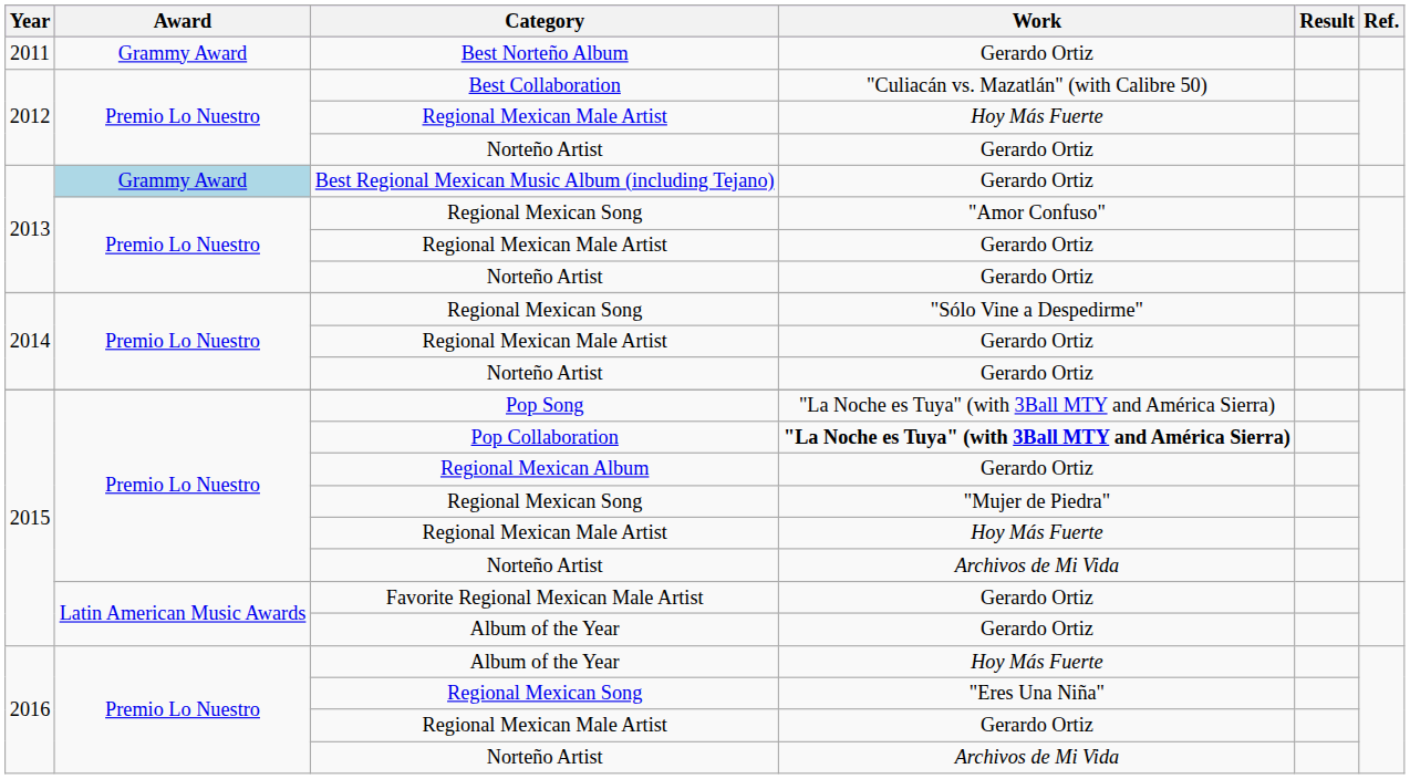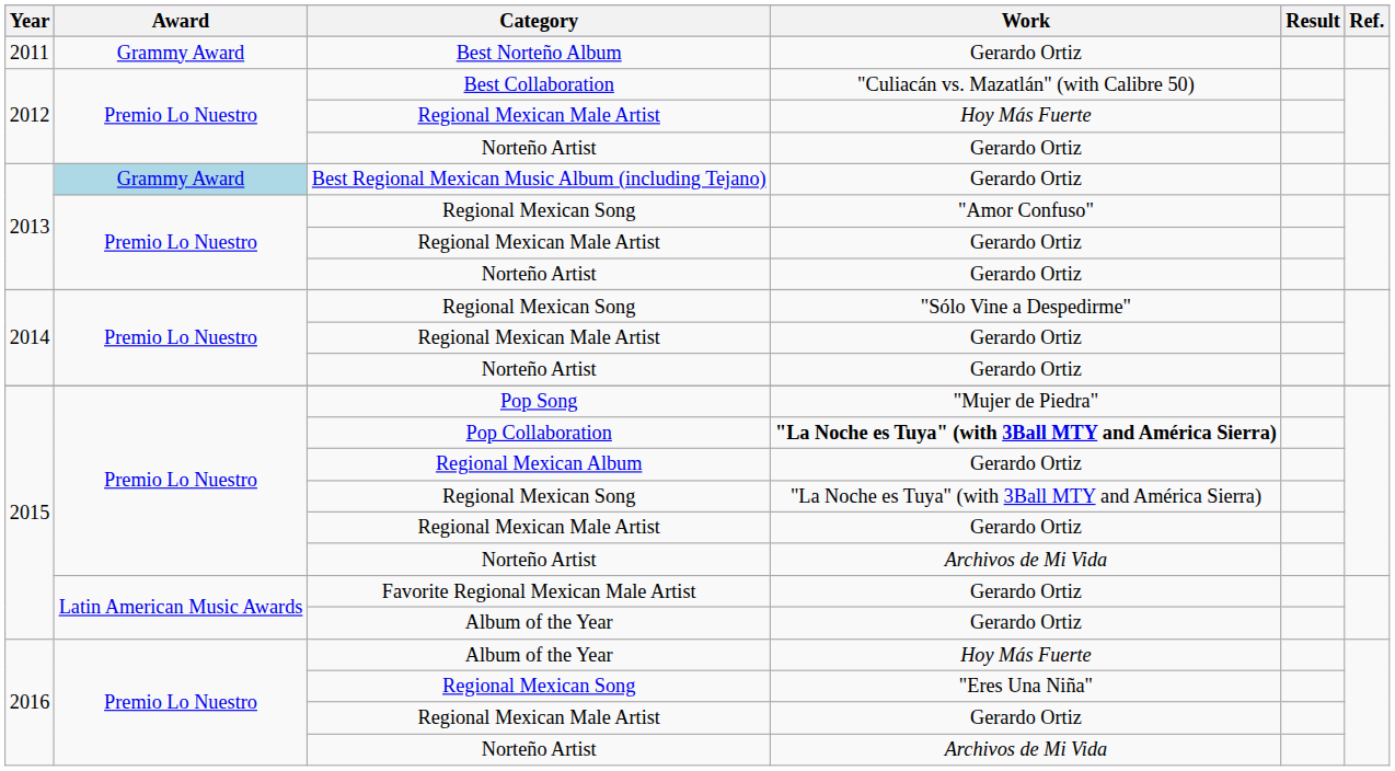Pop Song | Work: "La Noche es Tuya" (with 3Ball MTY and América Sierra) -> "Mujer de Piedra"
2015 / Regional Mexican Song | Work: "Mujer de Piedra" -> "La Noche es Tuya" (with 3Ball MTY and América Sierra)
2015 / Regional Mexican Male Artist | Work: Hoy Más Fuerte -> Gerardo Ortiz
